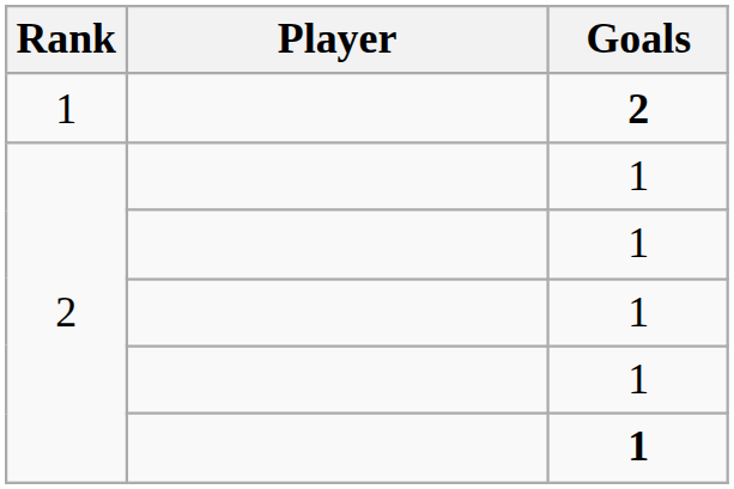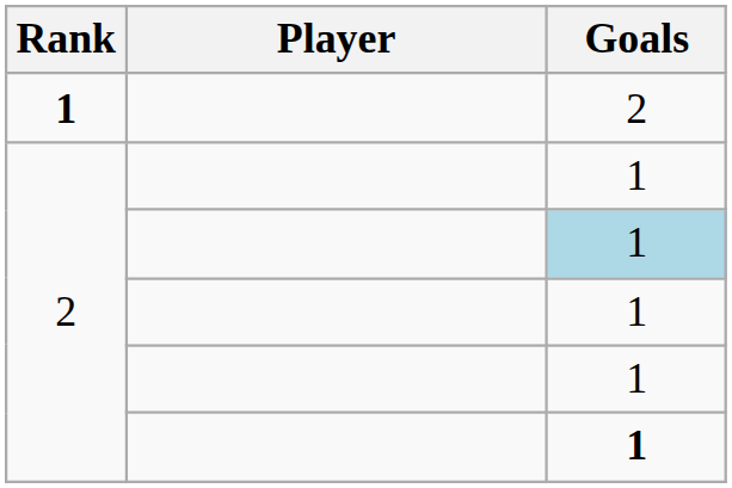row 2 | Rank: normal -> bold
row 2 | Goals: bold -> normal
row 4 | Goals: no background -> lightblue background
